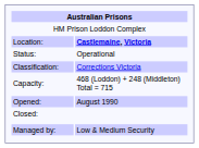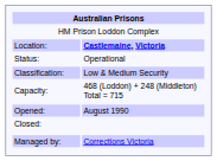Classification: | column 2: Corrections Victoria -> Low & Medium Security
Managed by: | column 2: Low & Medium Security -> Corrections Victoria
